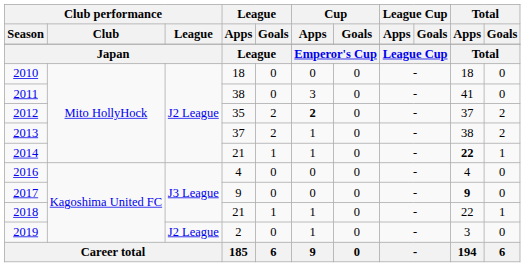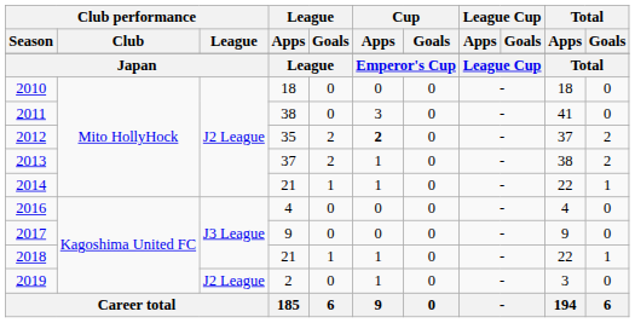2014 | Total / Apps: bold -> normal
2017 | Total / Apps: bold -> normal
